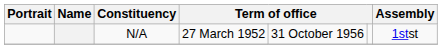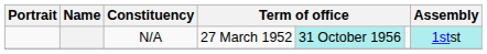N/A | column 5: no background -> paleturquoise background
N/A | Assembly: no background -> paleturquoise background
